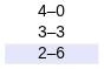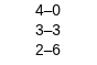2–6 | column 1: lavender background -> no background
